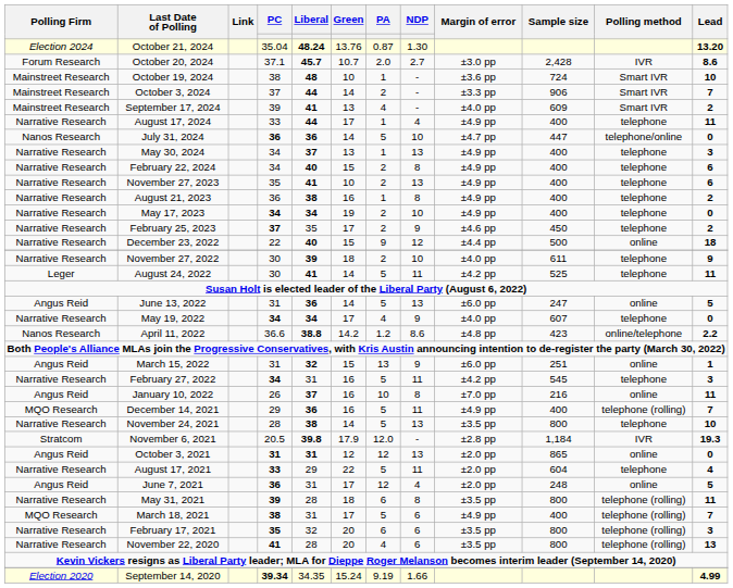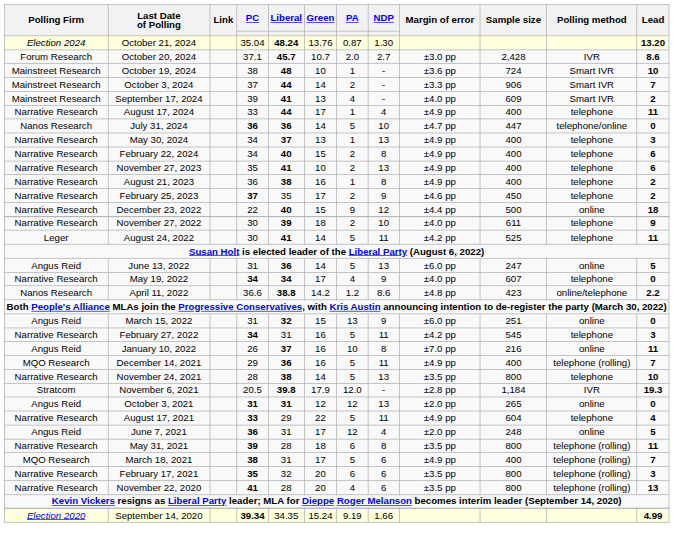- row: Narrative Research | May 17, 2023 | 34 | 34 | 19 | 2 | 10 | ±4.9 pp | 400 | telephone | 0
March 15, 2022 | Lead: 1 -> 0
October 3, 2021 | Sample size: 865 -> 265
August 17, 2021 | Margin of error: ±2.0 pp -> ±4.9 pp
